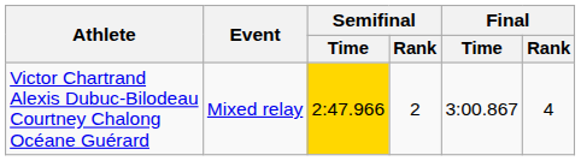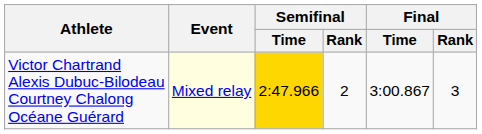row 3 | Event: no background -> lightyellow background
row 3 | Final / Rank: 4 -> 3
